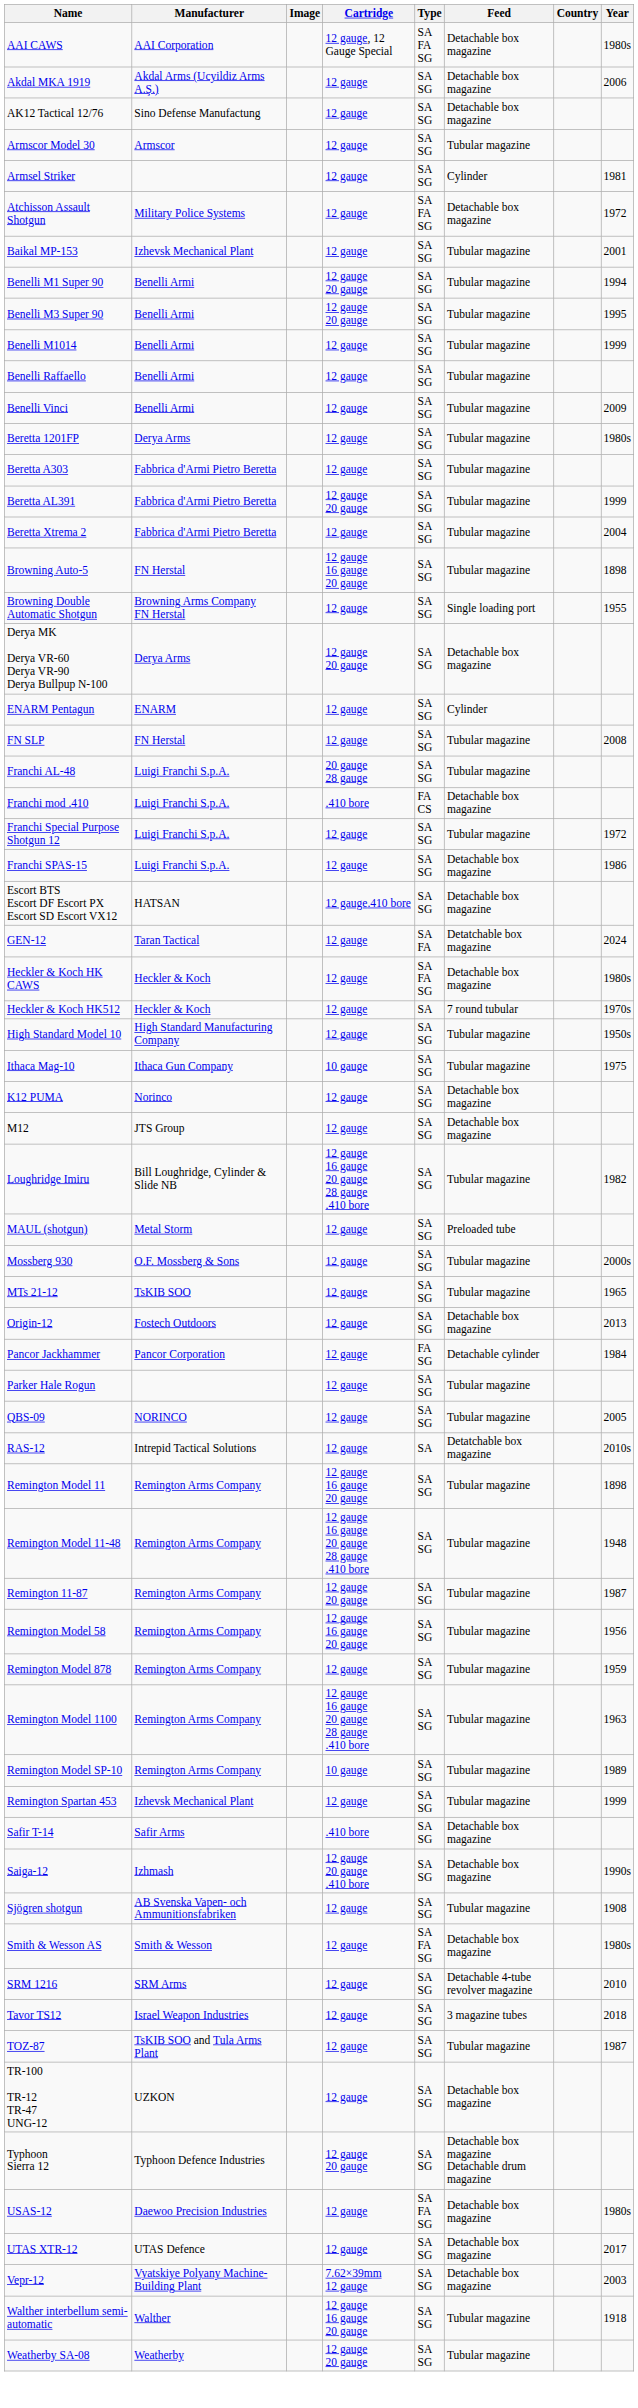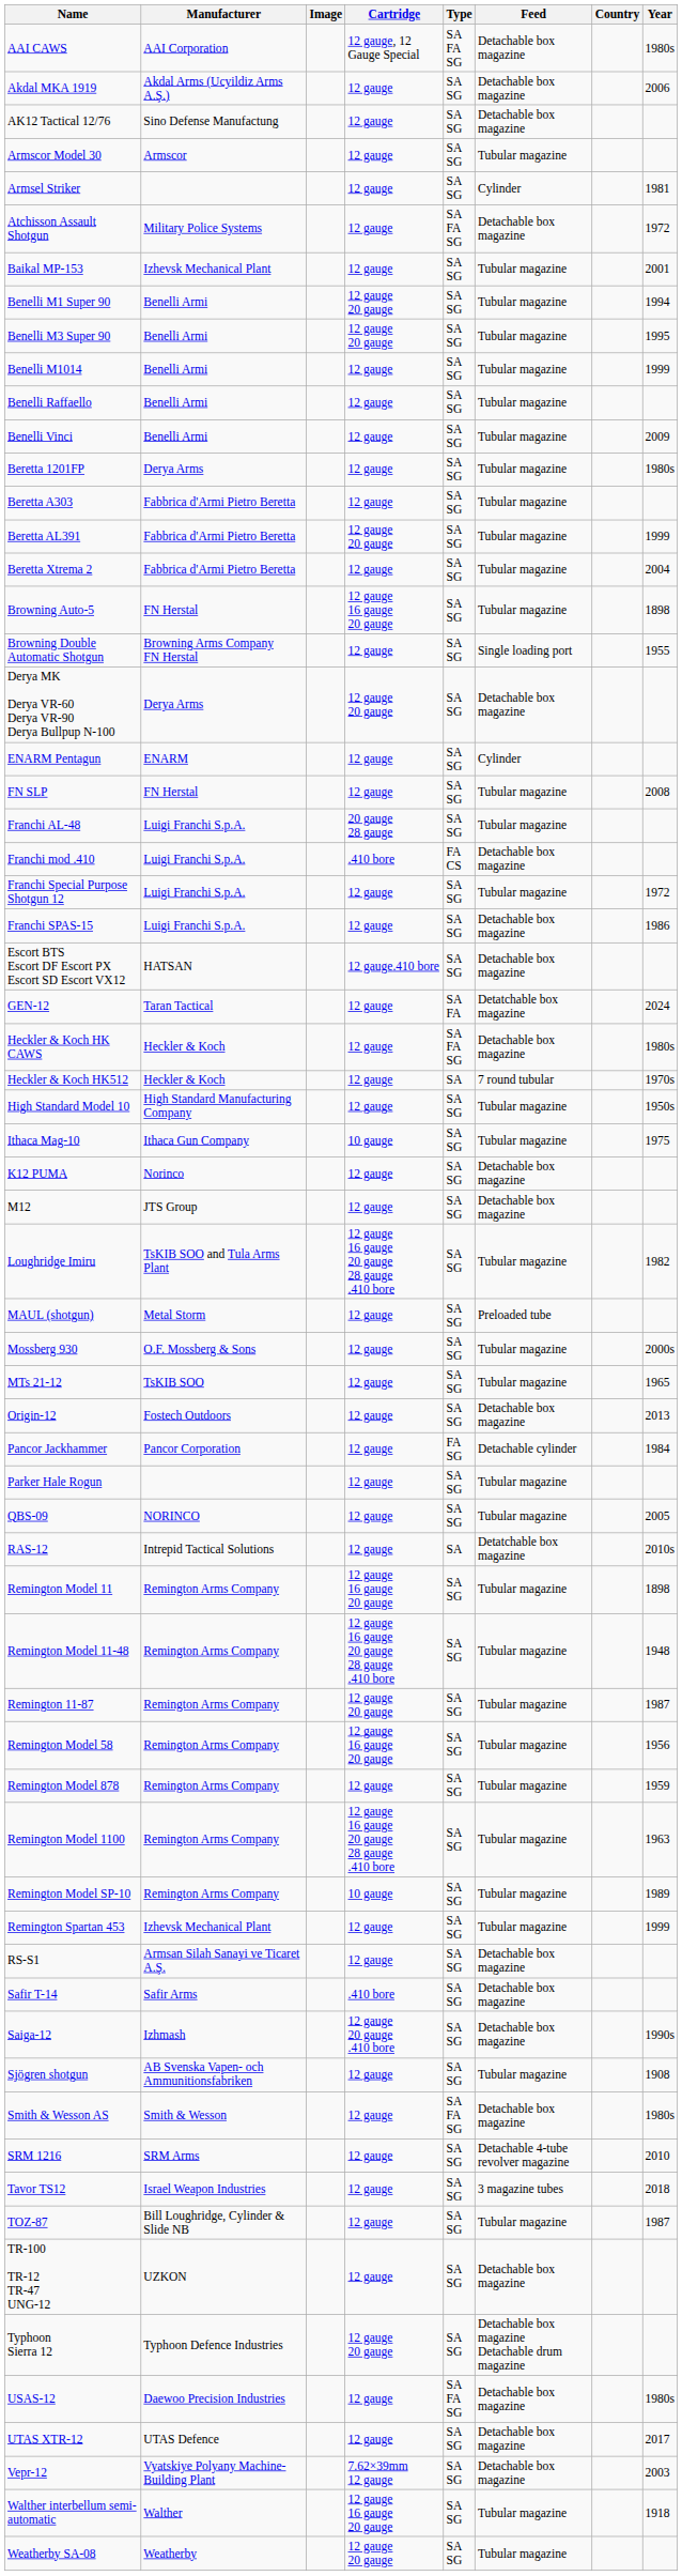Loughridge Imiru | Manufacturer: Bill Loughridge, Cylinder & Slide NB -> TsKIB SOO and Tula Arms Plant
+ row: RS-S1 | Armsan Silah Sanayi ve Ticaret A.Ş. | 12 gauge | SA SG | Detachable box magazine
TOZ-87 | Manufacturer: TsKIB SOO and Tula Arms Plant -> Bill Loughridge, Cylinder & Slide NB
